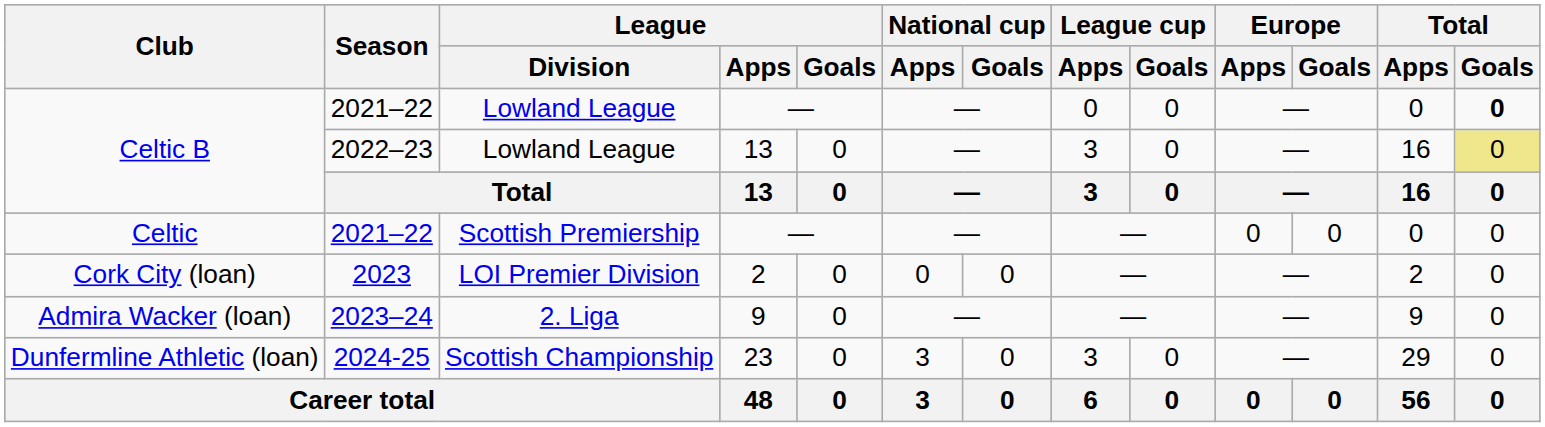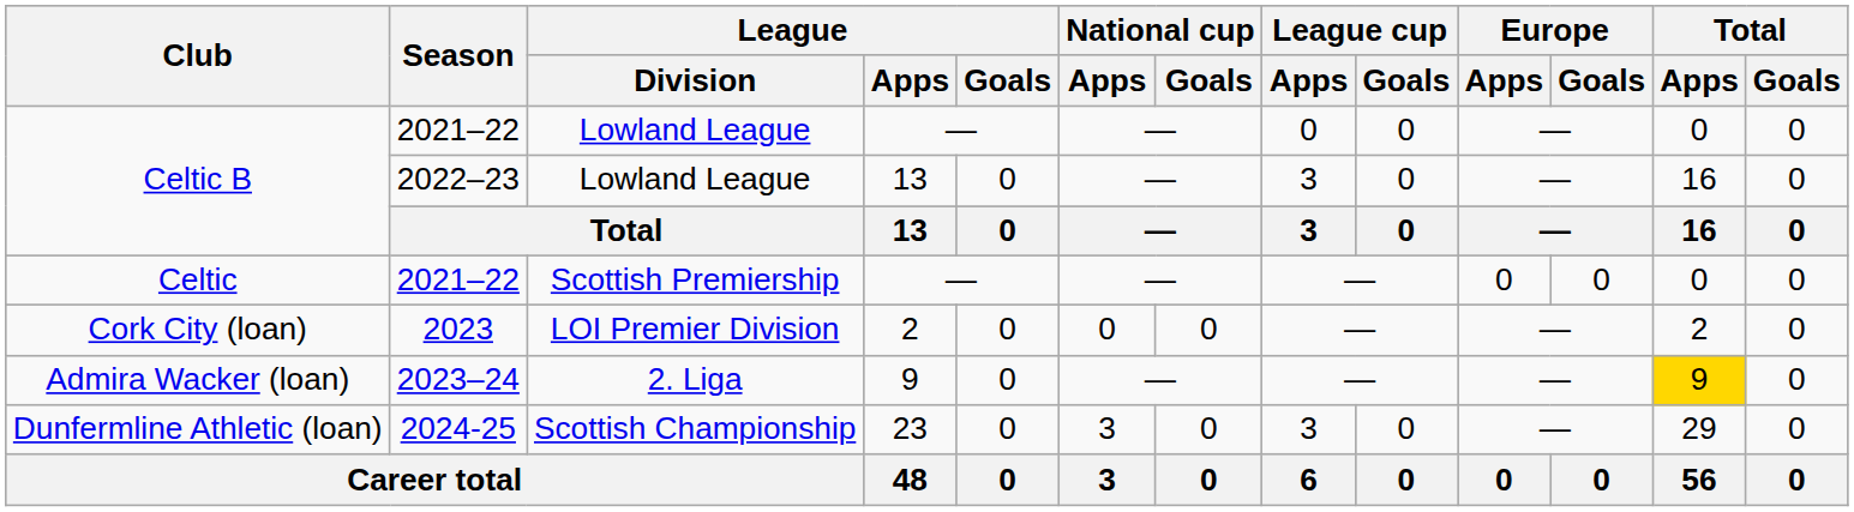Celtic B / 2021–22 | Total / Goals: bold -> normal
Celtic B / 2022–23 | Total / Goals: khaki background -> no background
Admira Wacker (loan) | Total / Apps: no background -> gold background
